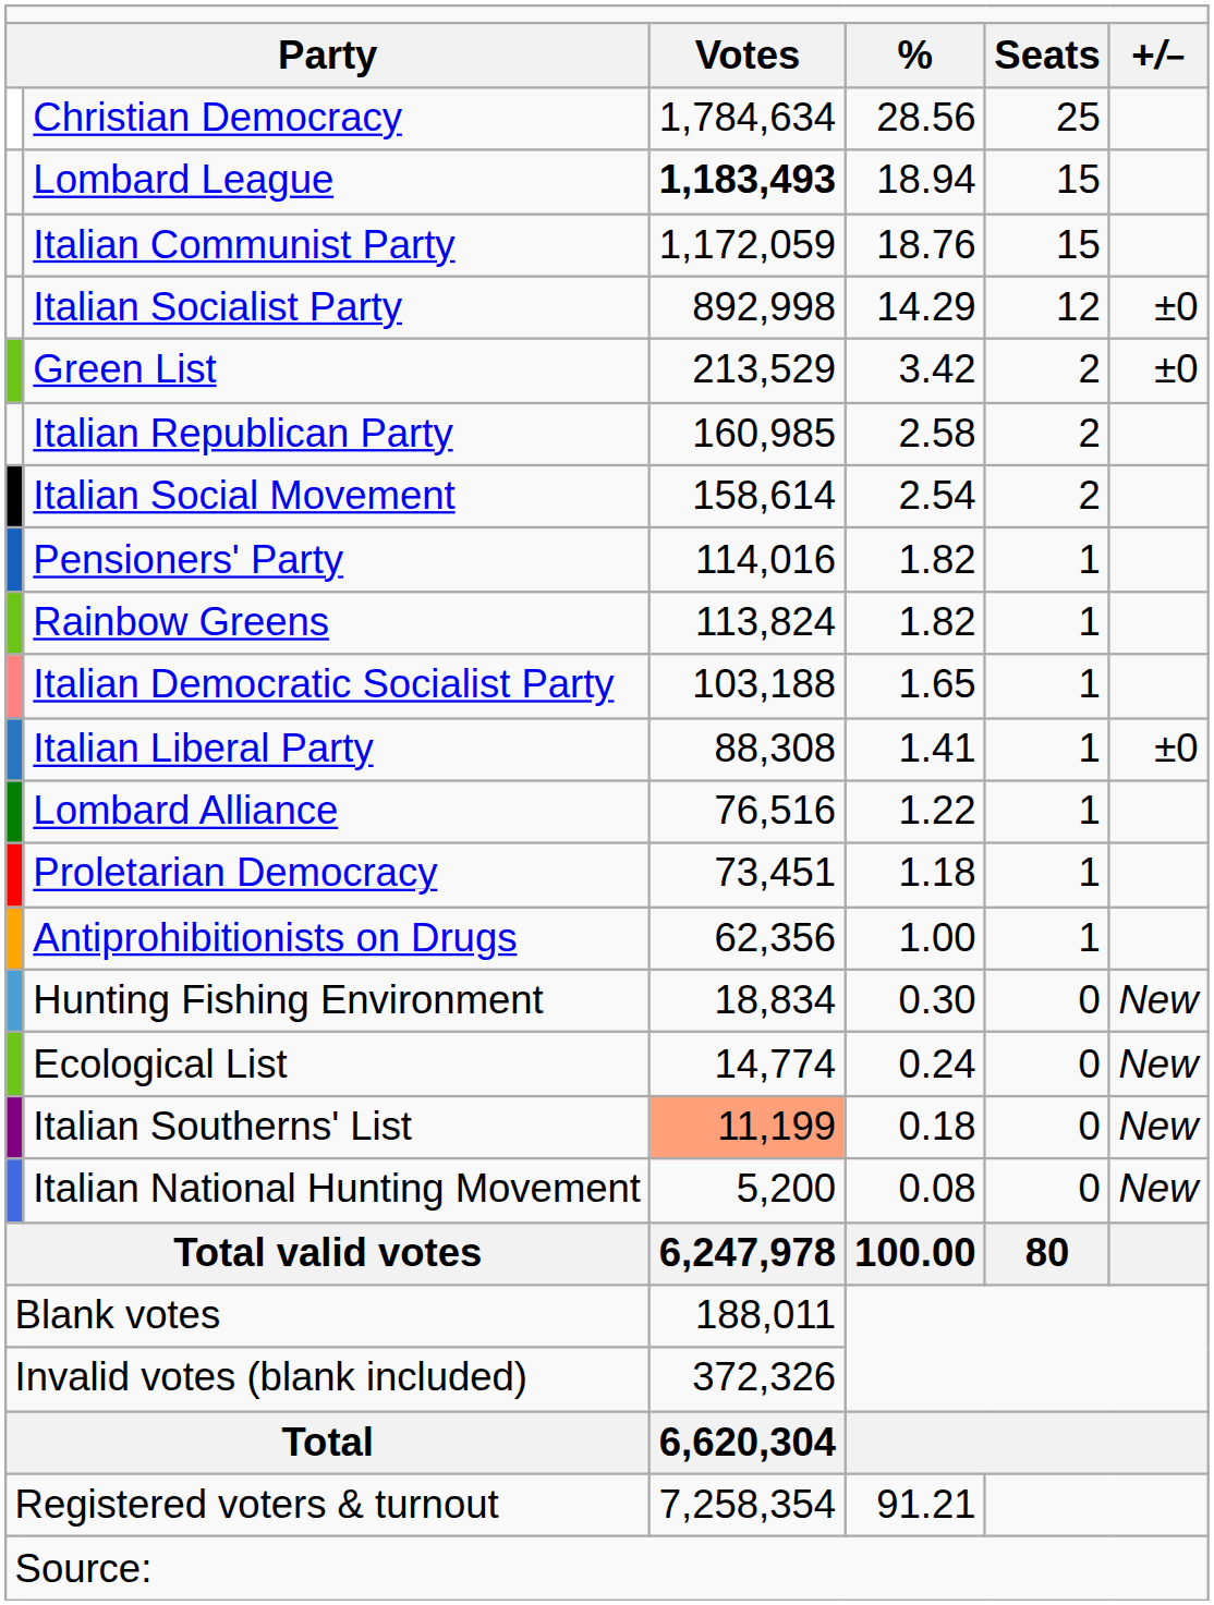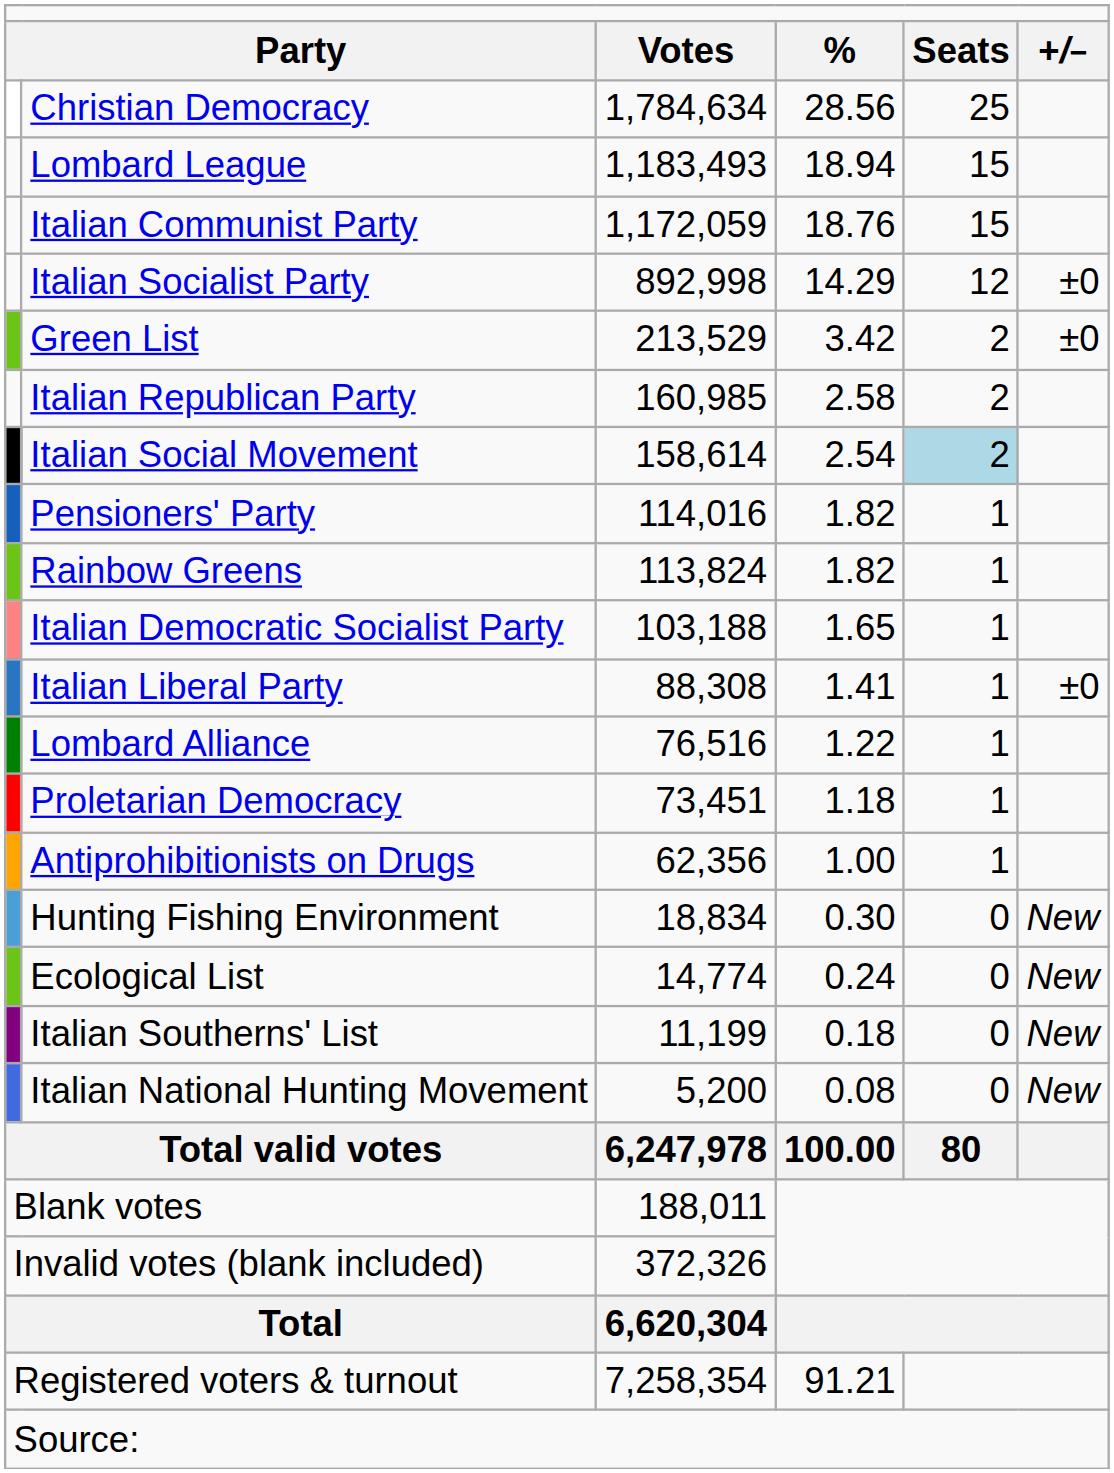Lombard League | column 3: bold -> normal
Italian Social Movement | column 5: no background -> lightblue background
Italian Southerns' List | column 3: lightsalmon background -> no background
